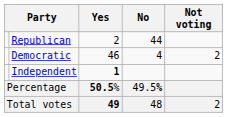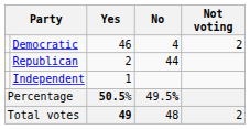rows swapped: Democratic <-> Republican
Independent | Yes: bold -> normal
